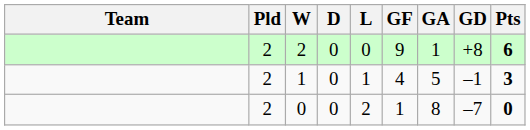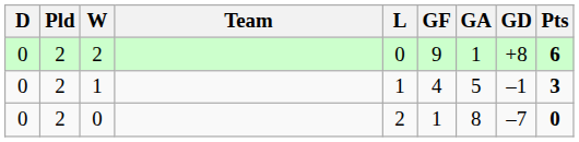columns swapped: Team <-> D
